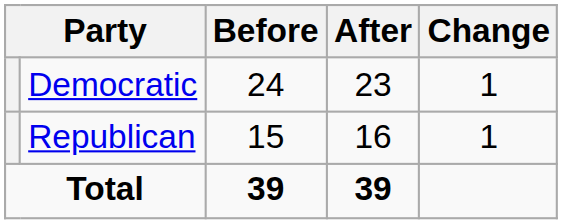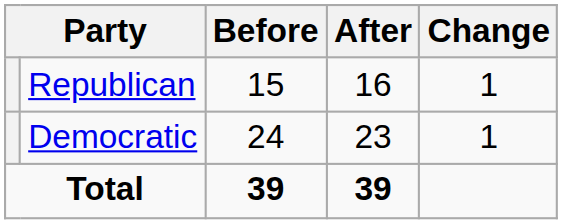rows swapped: Democratic <-> Republican
